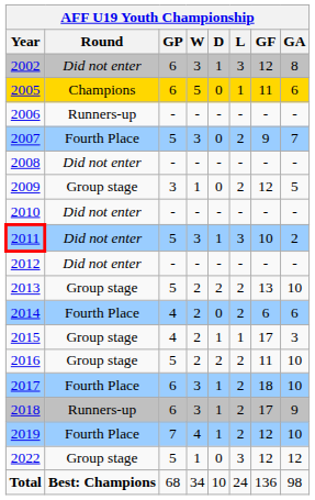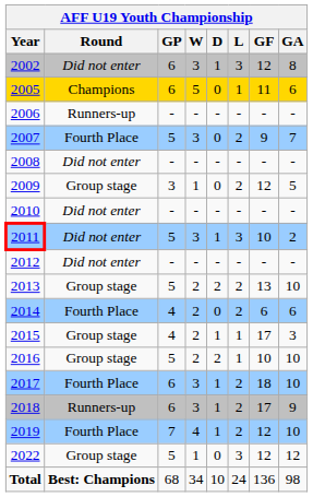2016 | L: 2 -> 1
2016 | GF: 11 -> 10
